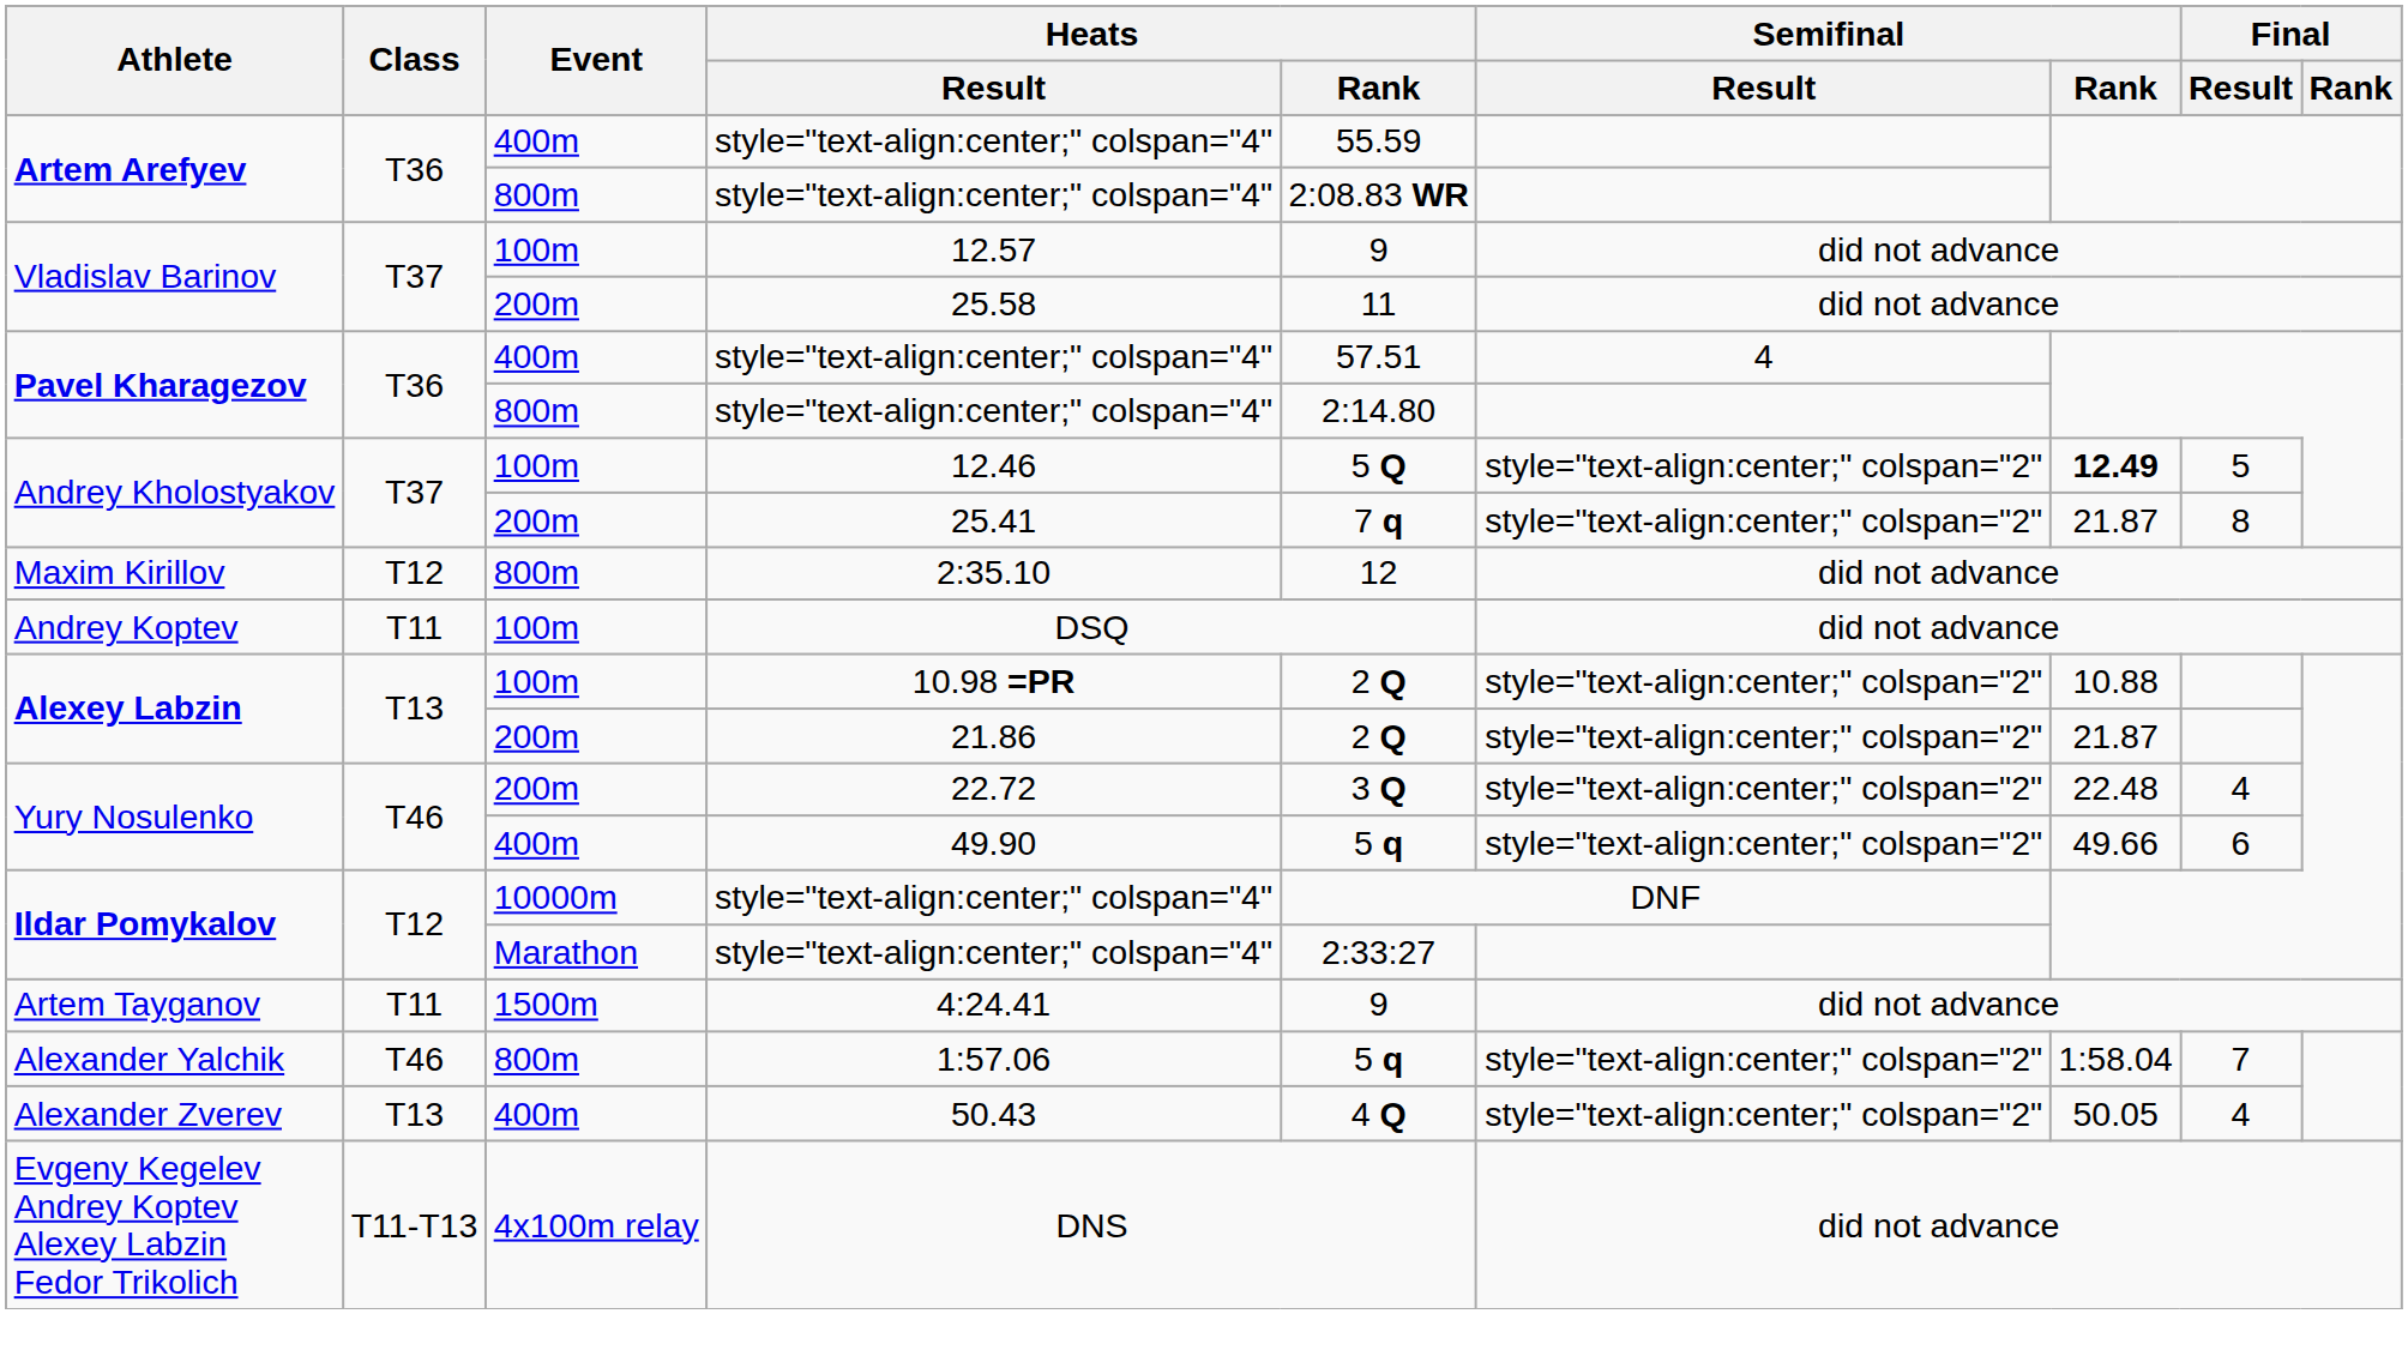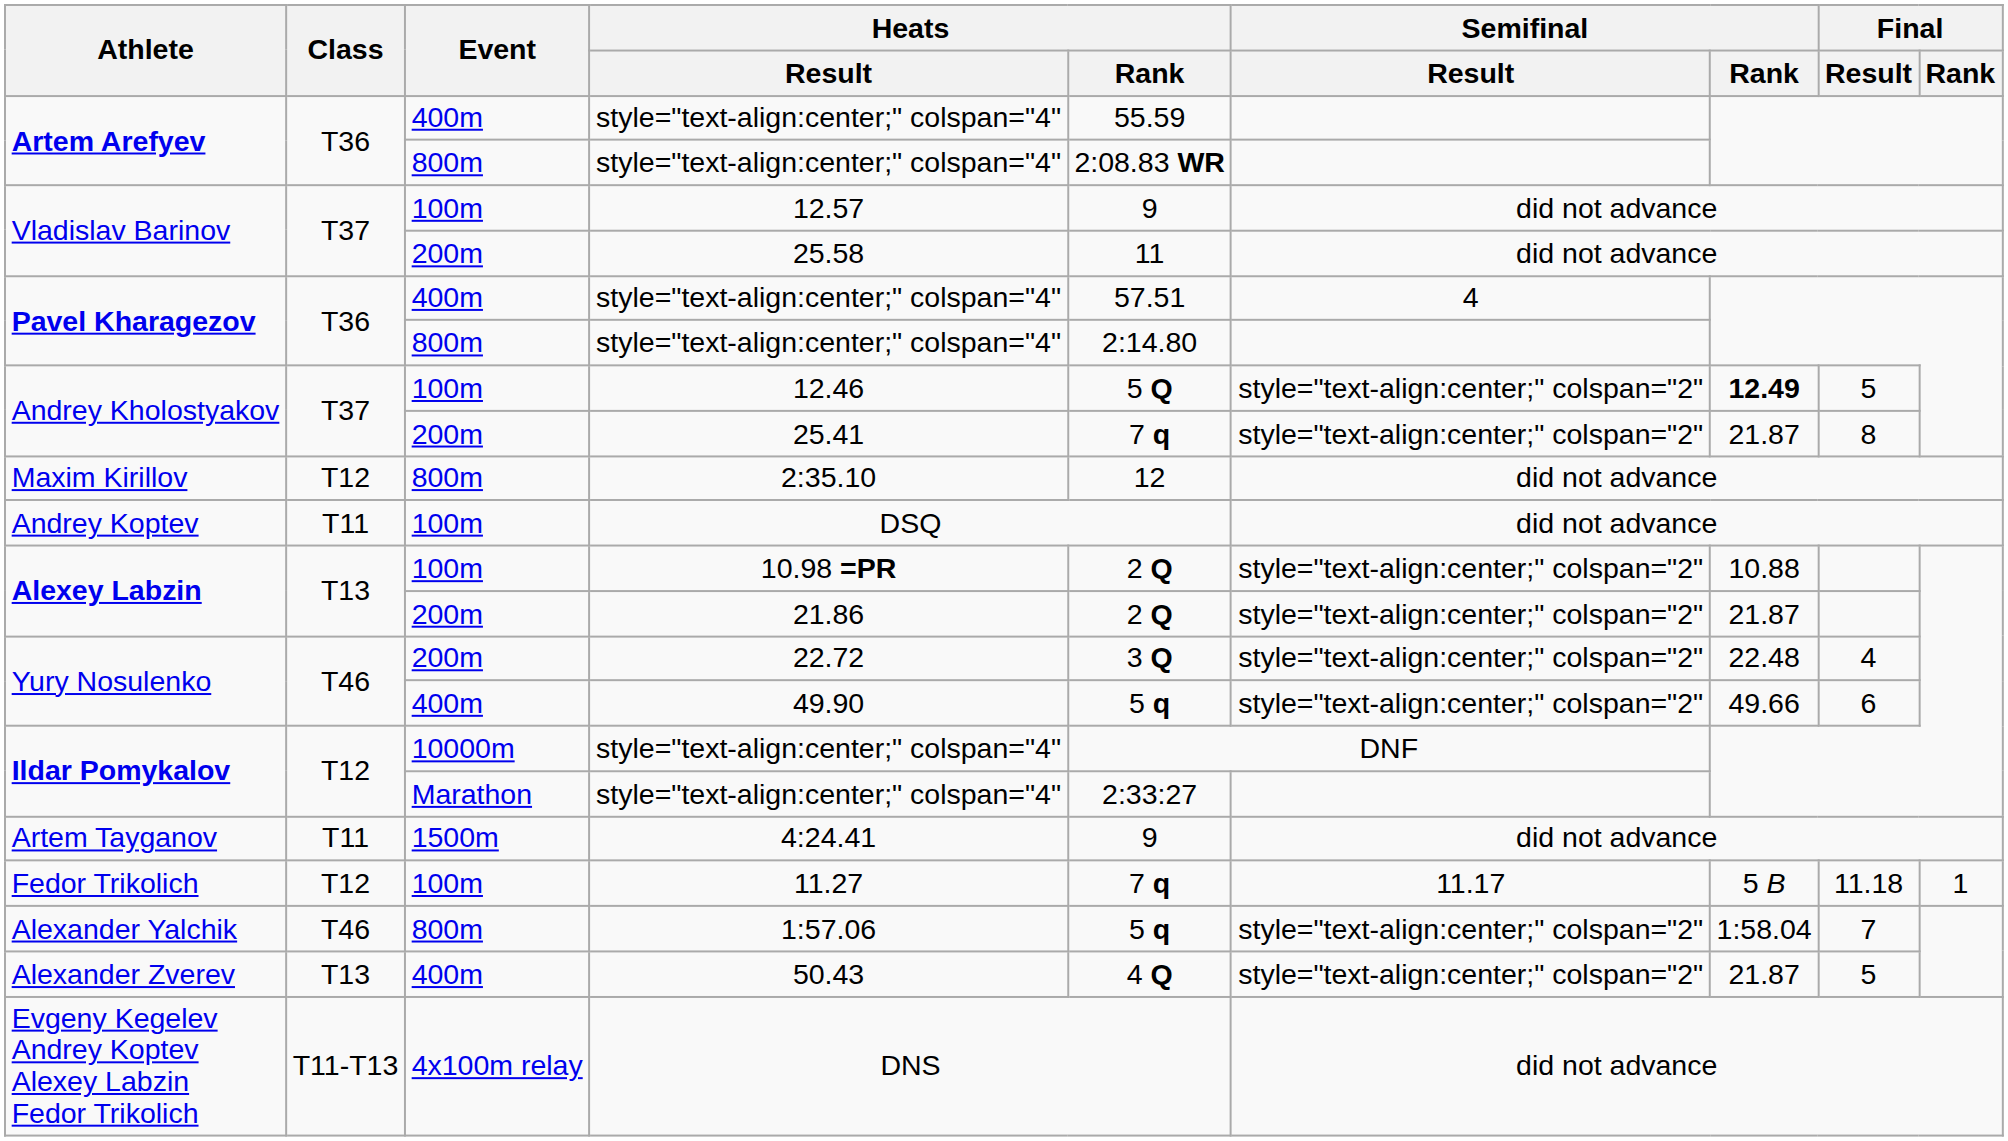+ row: Fedor Trikolich | T12 | 100m | 11.27 | 7 q | 11.17 | 5 B | 11.18 | 1
50.43 | Semifinal / Rank: 50.05 -> 21.87
50.43 | Final / Result: 4 -> 5
